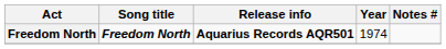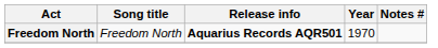row 2 | Song title: bold -> normal
row 2 | Year: 1974 -> 1970
